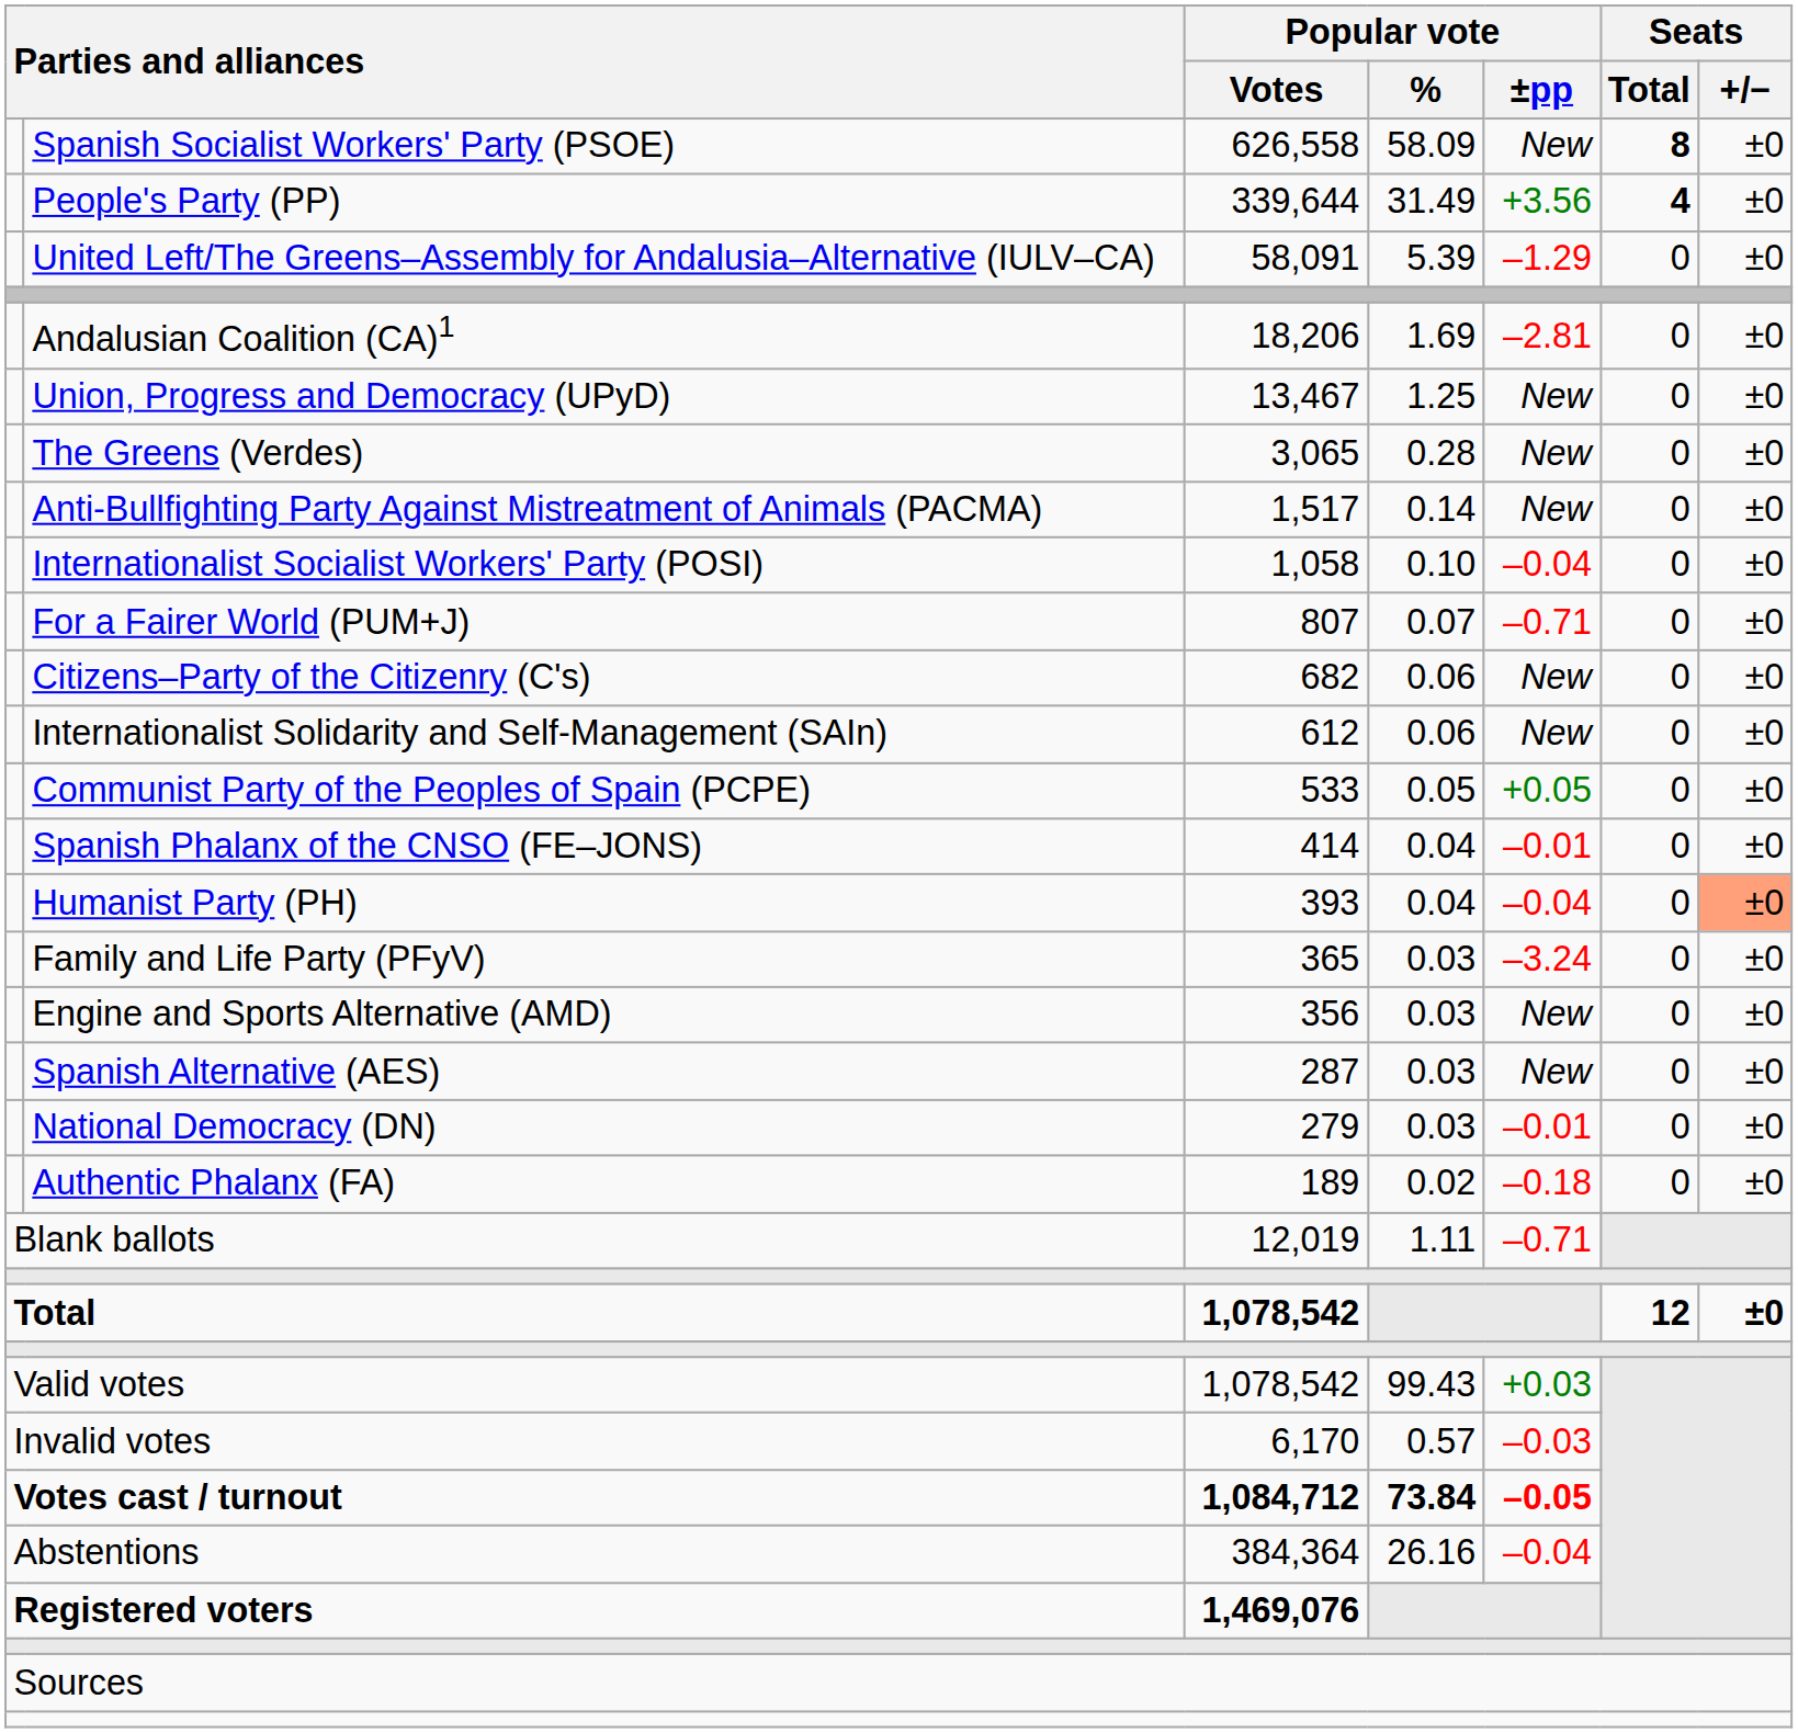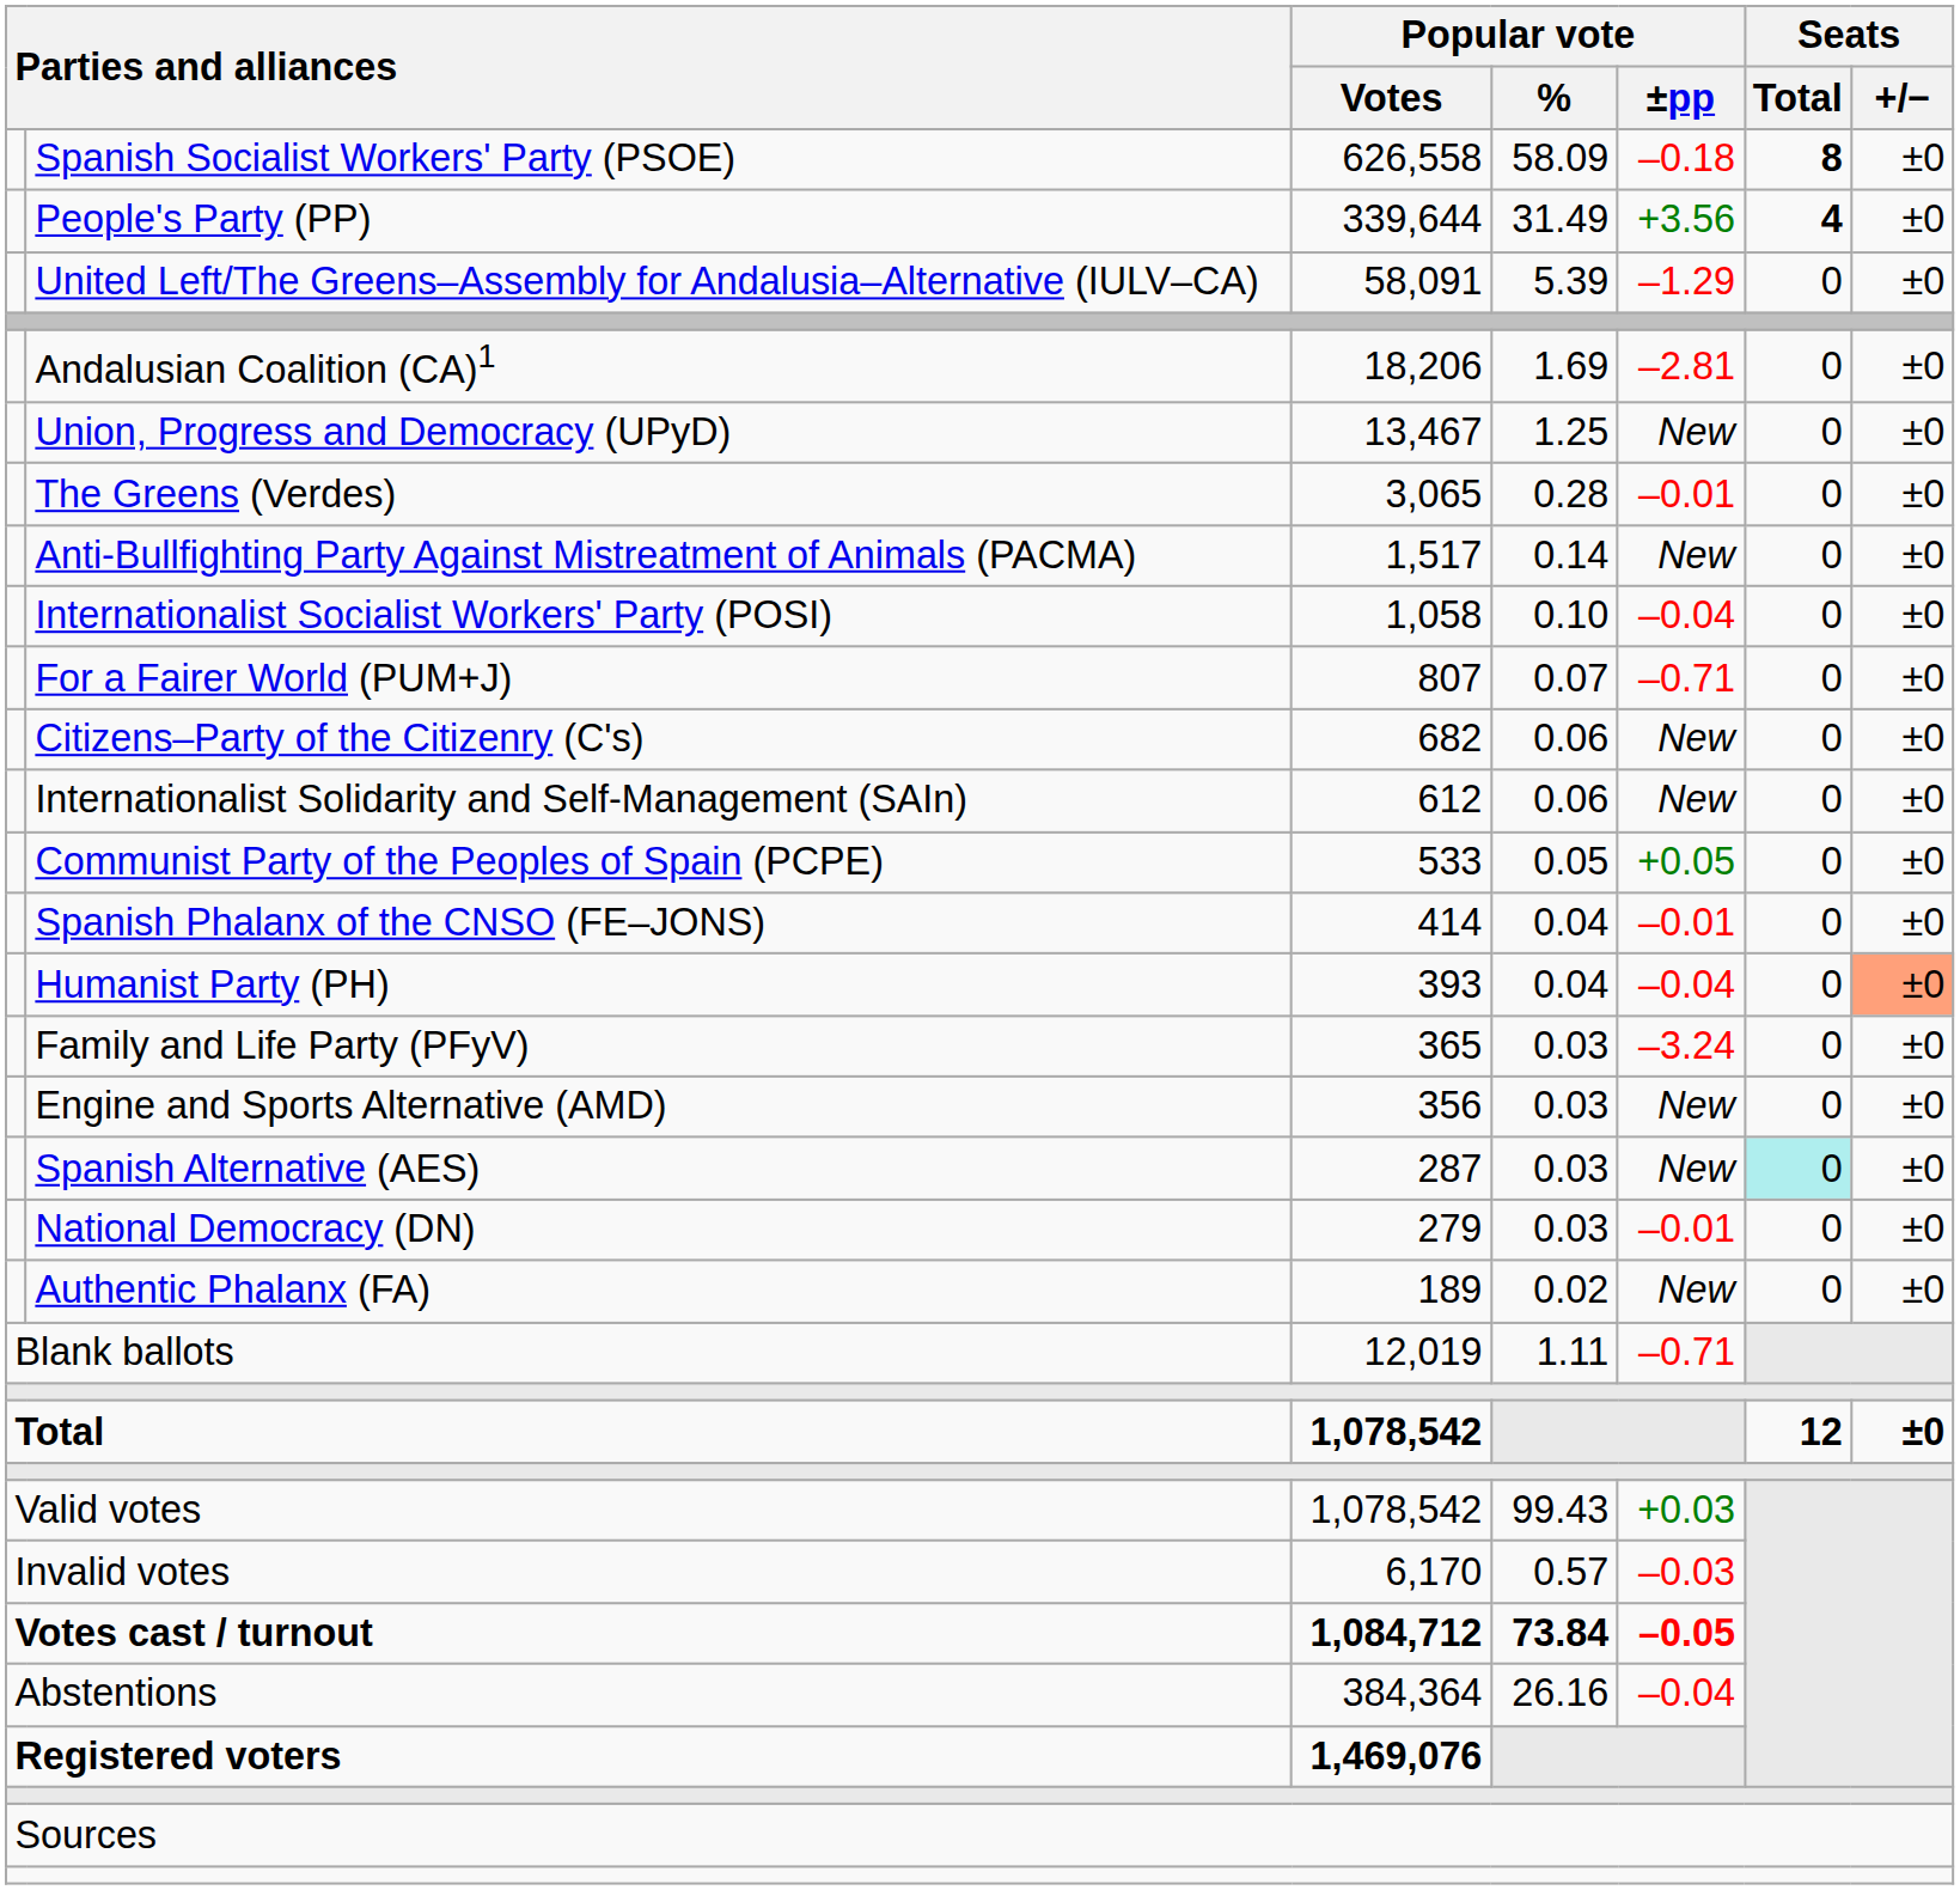Spanish Socialist Workers' Party (PSOE) | Popular vote / ±pp: New -> –0.18
The Greens (Verdes) | Popular vote / ±pp: New -> –0.01
Spanish Alternative (AES) | Seats / Total: no background -> paleturquoise background
Authentic Phalanx (FA) | Popular vote / ±pp: –0.18 -> New
